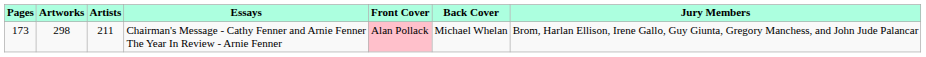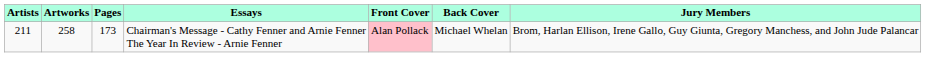columns swapped: Pages <-> Artists
row 2 | Artworks: 298 -> 258
